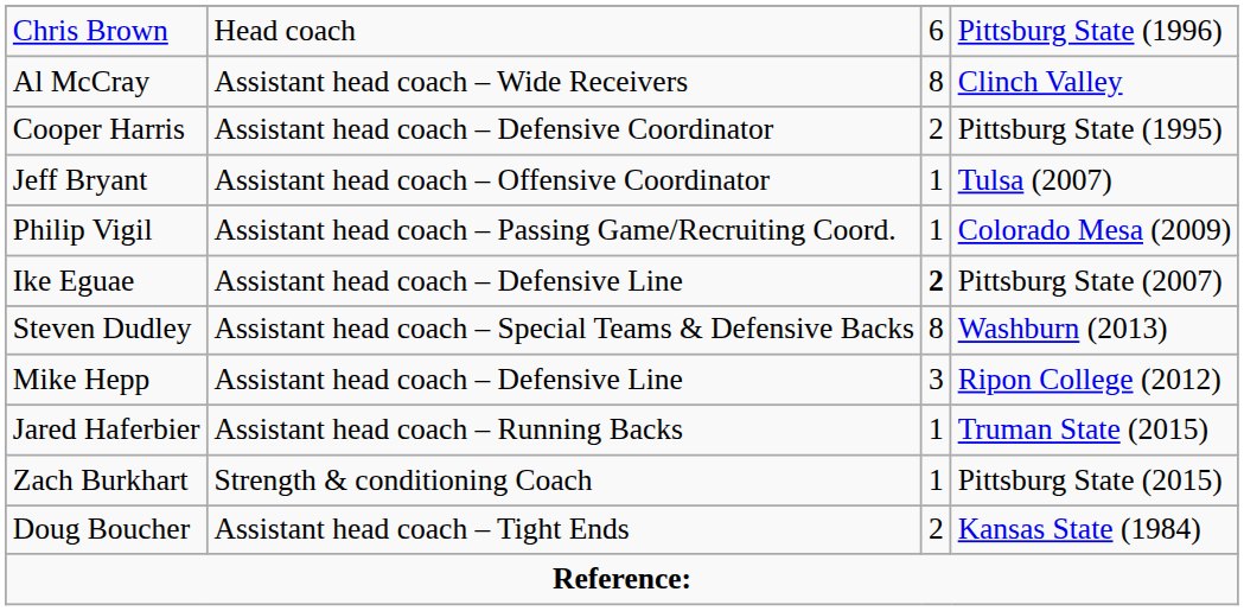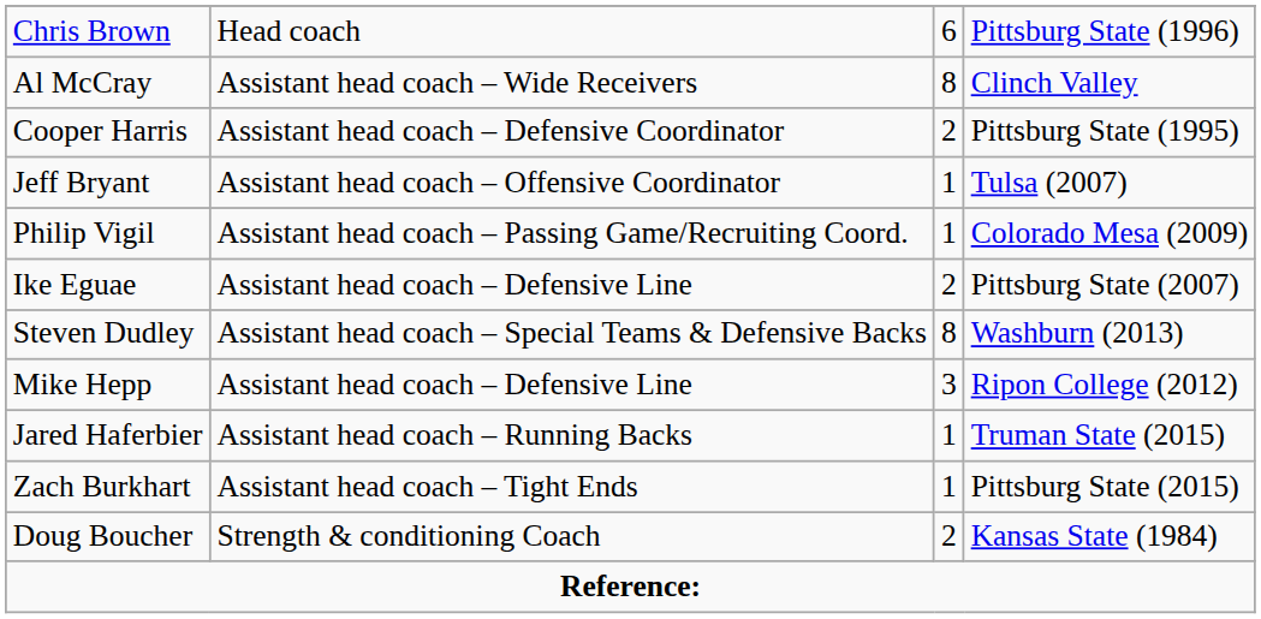Ike Eguae | column 3: bold -> normal
Zach Burkhart | column 2: Strength & conditioning Coach -> Assistant head coach – Tight Ends
Doug Boucher | column 2: Assistant head coach – Tight Ends -> Strength & conditioning Coach
